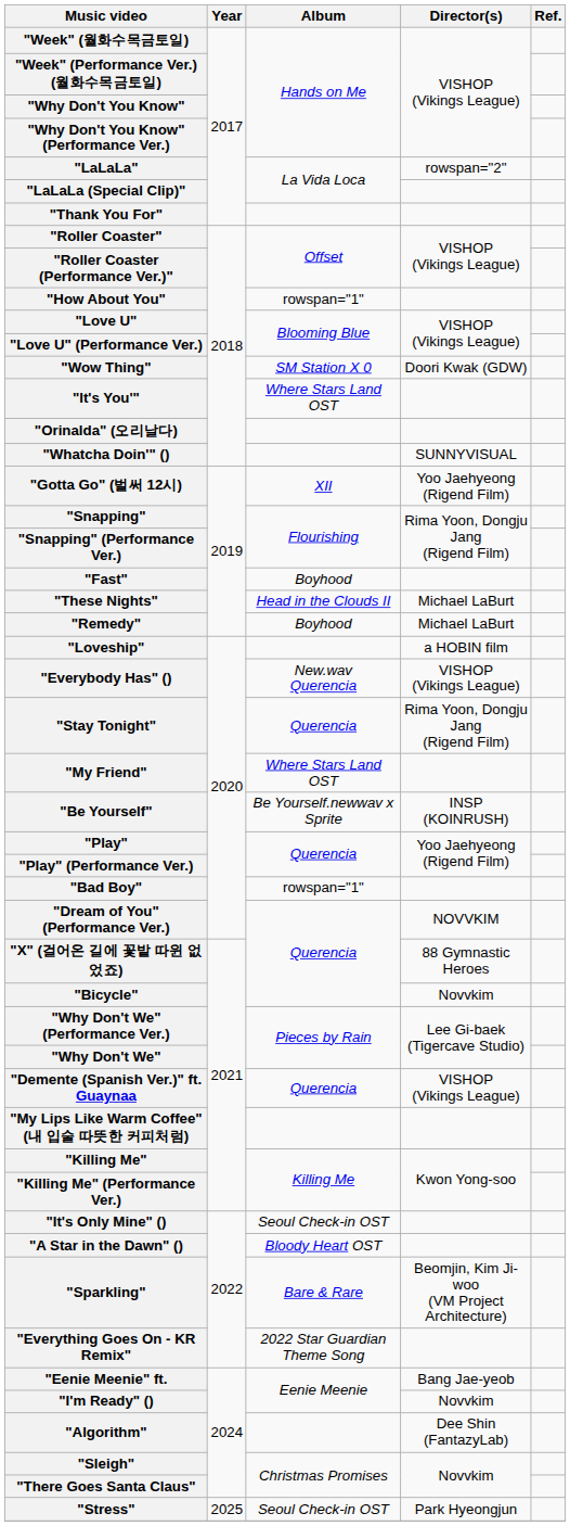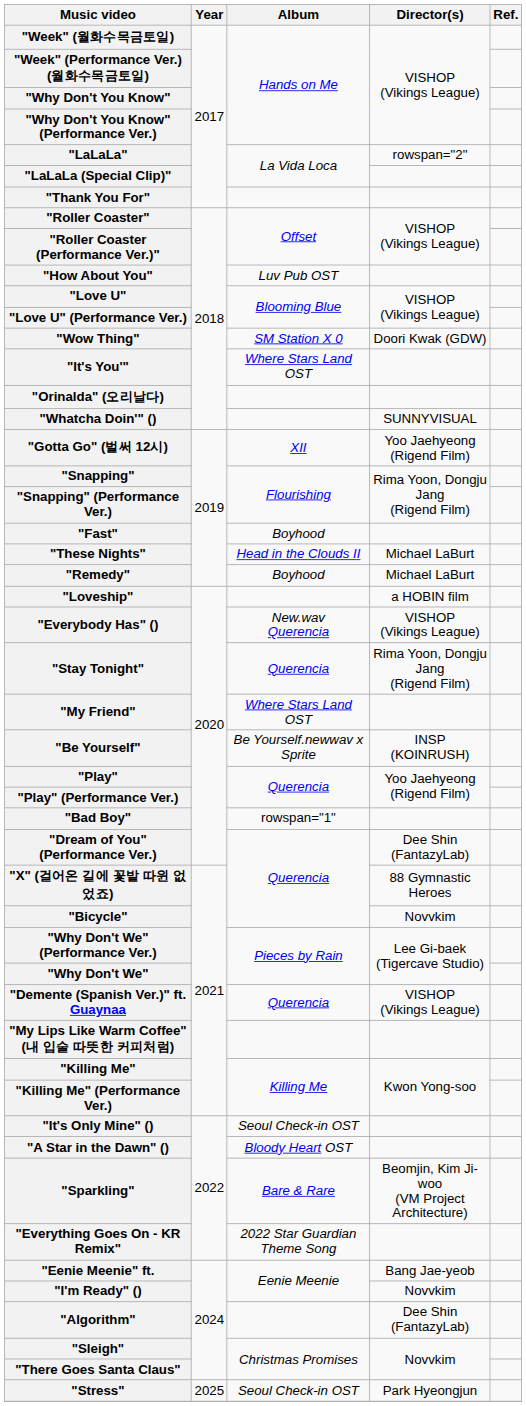"How About You" | Album: rowspan="1" -> Luv Pub OST
"Dream of You" (Performance Ver.) | Director(s): NOVVKIM -> Dee Shin (FantazyLab)
